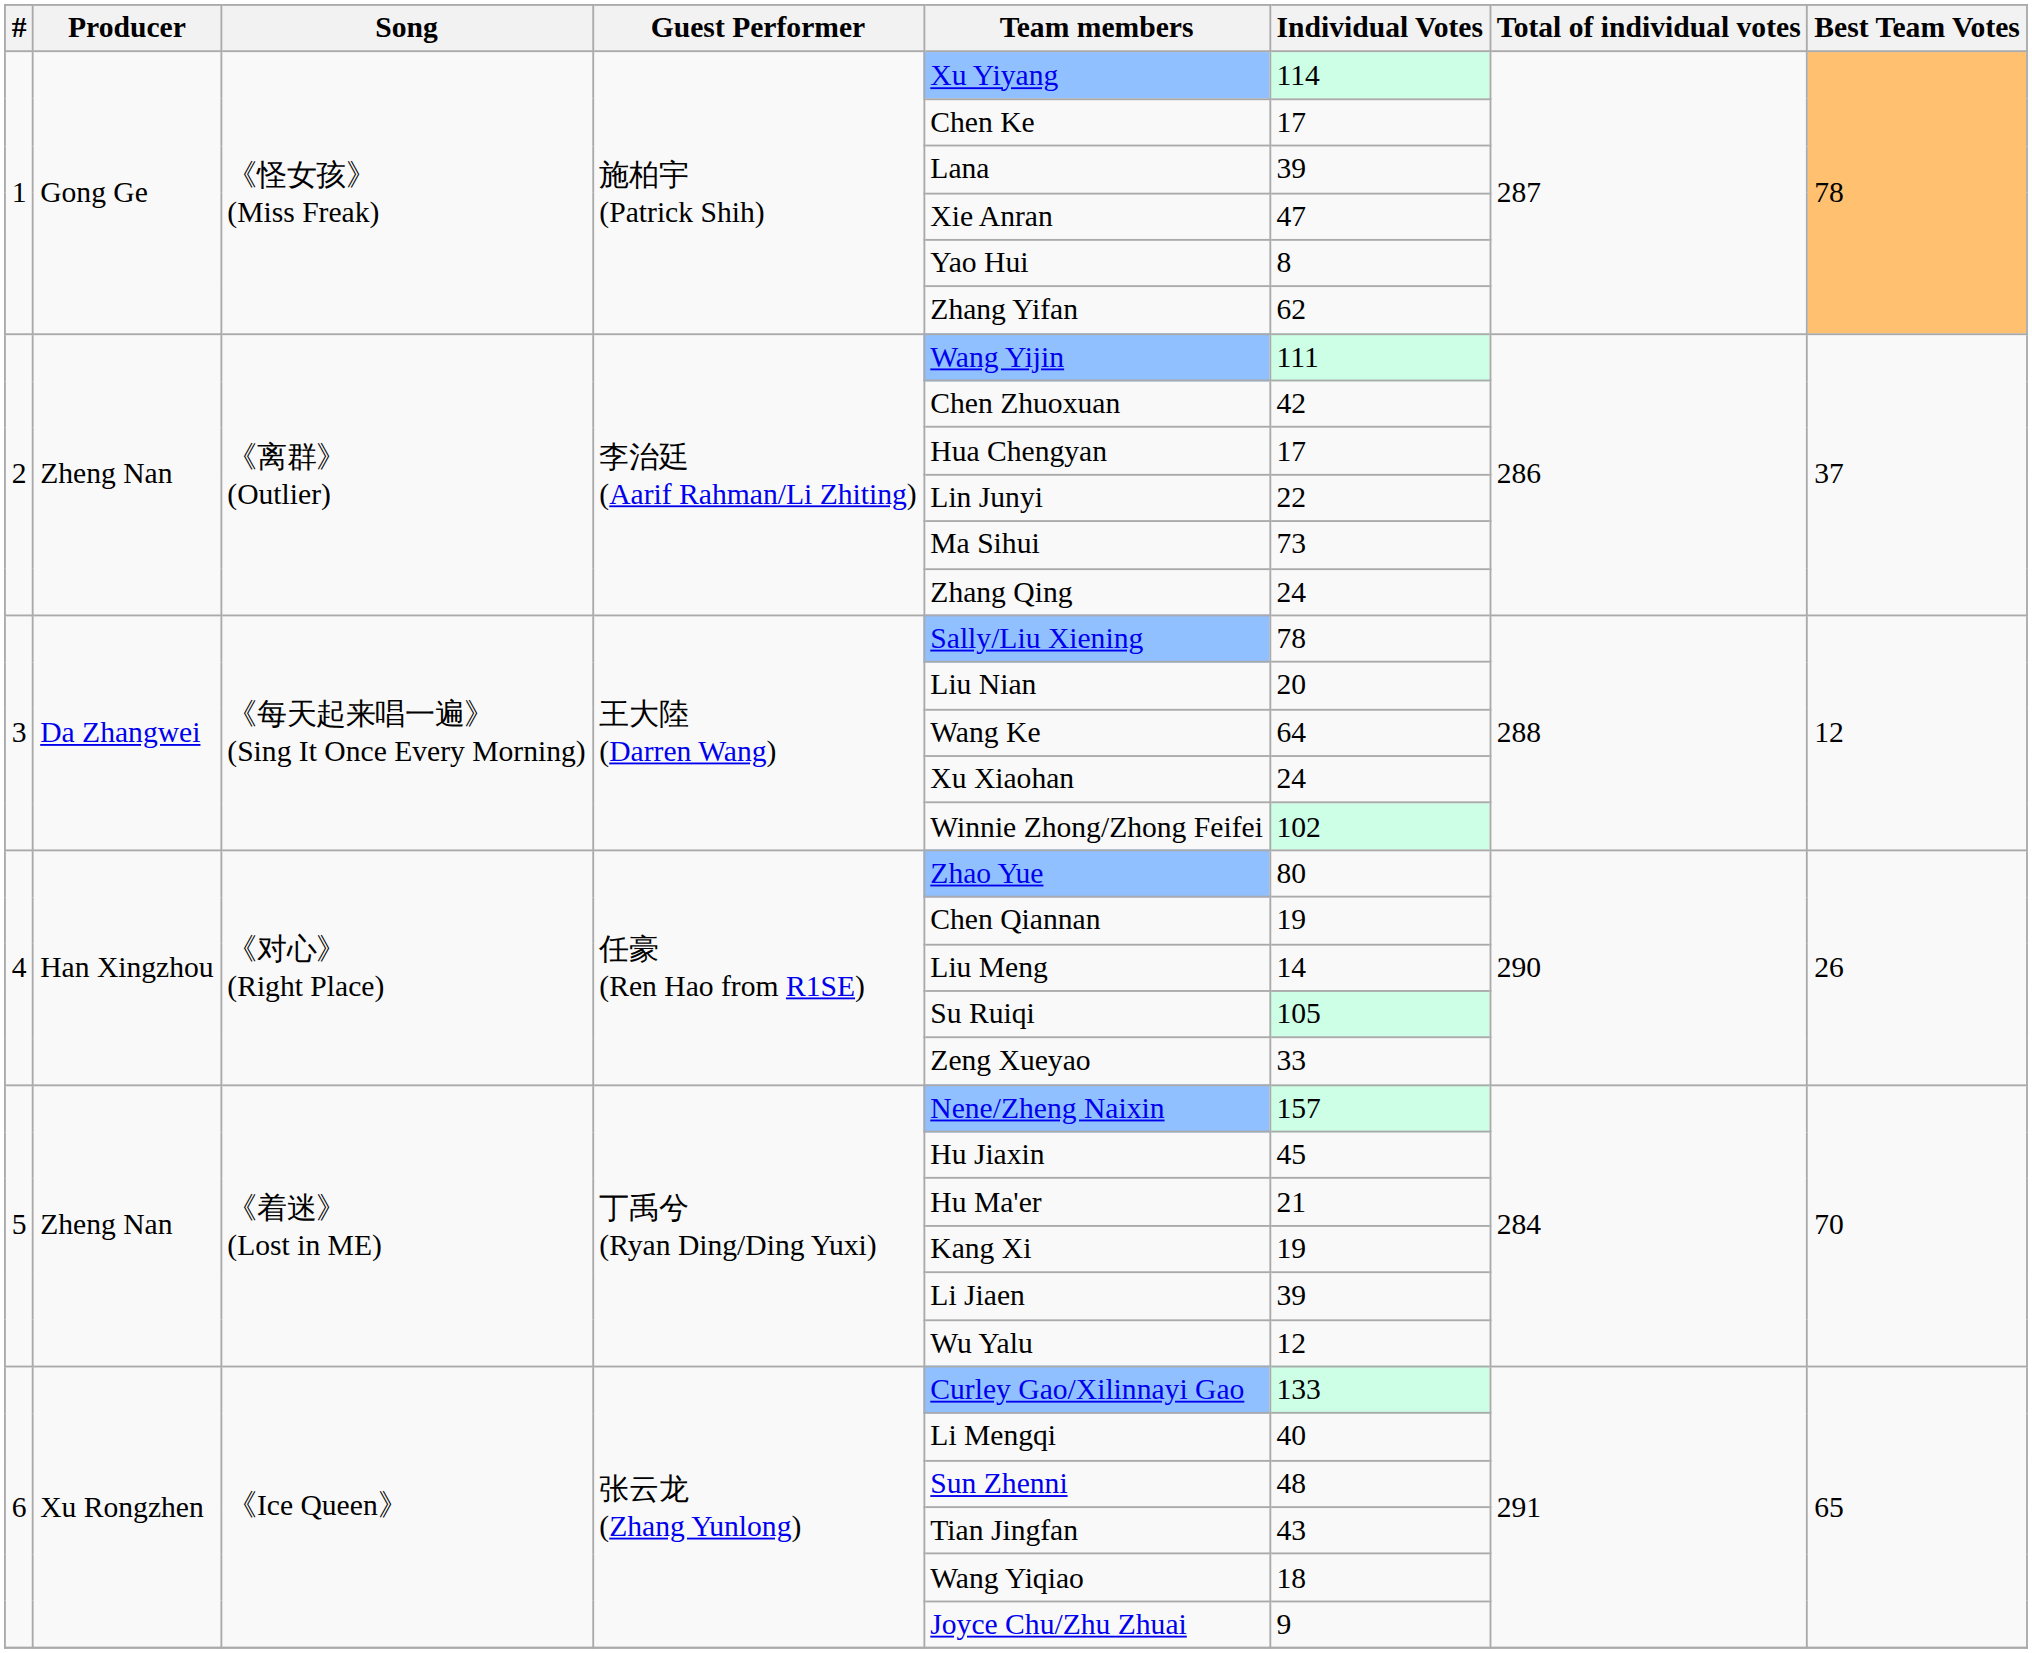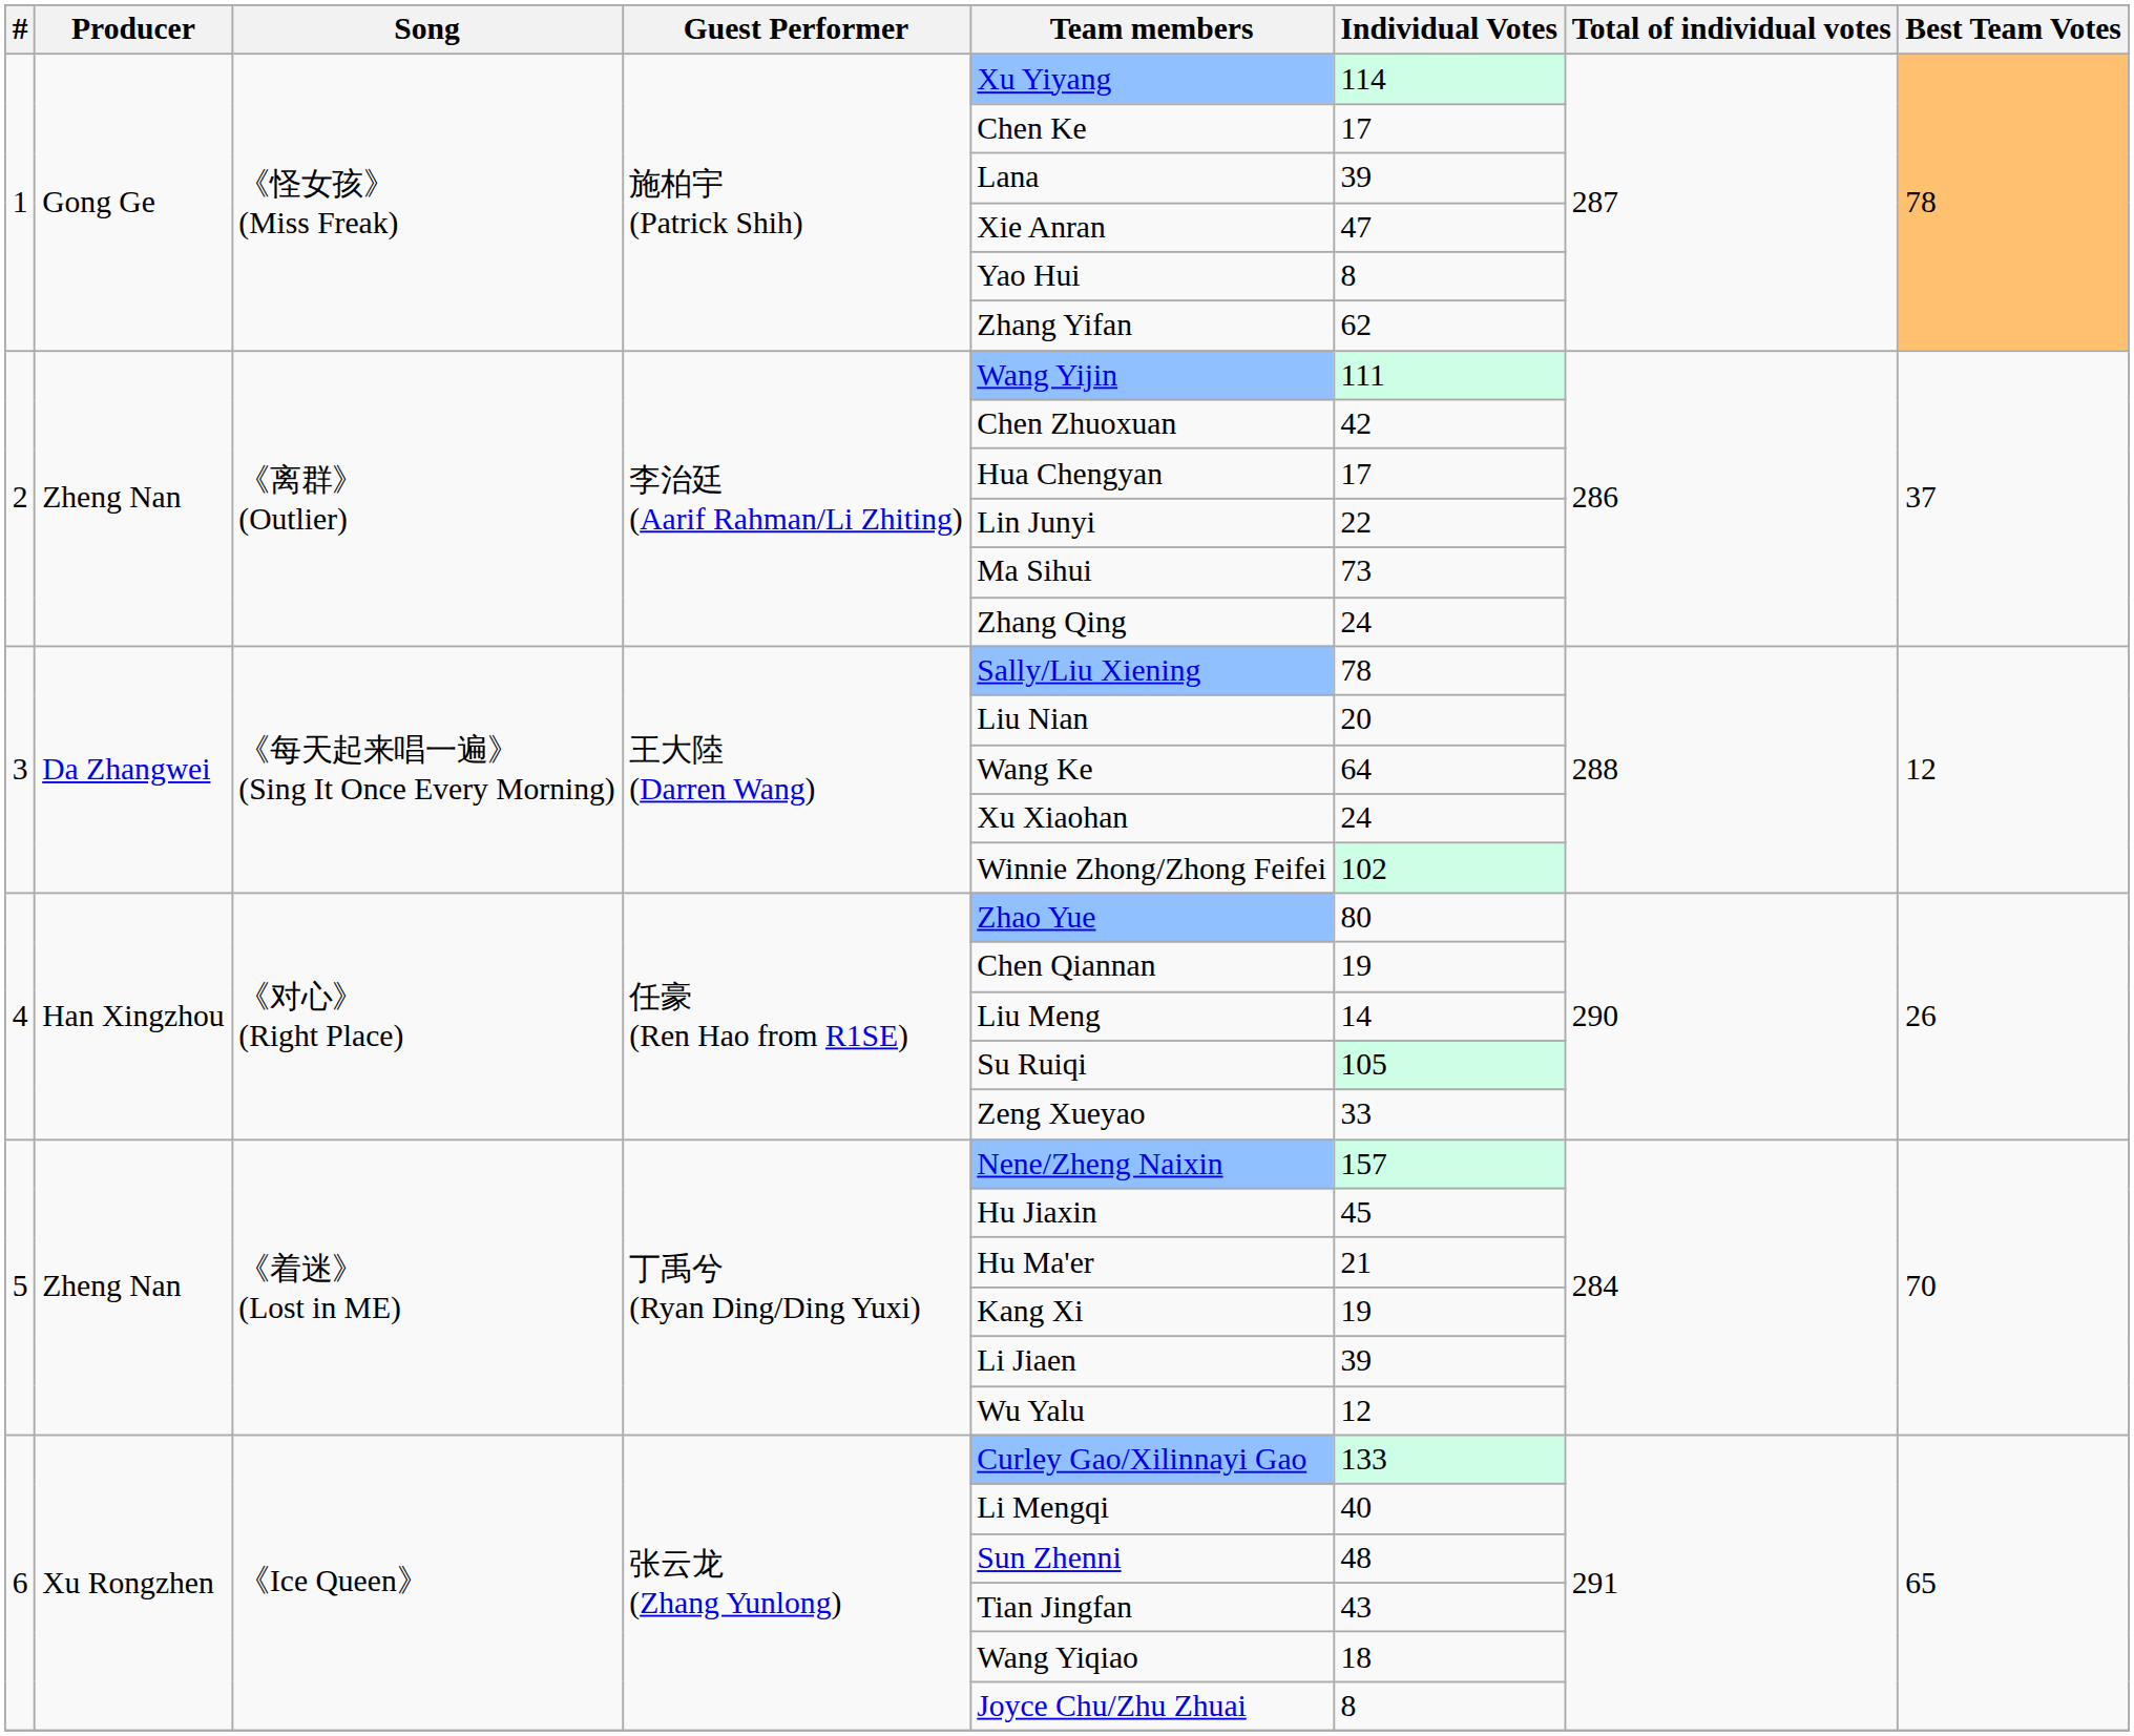row 35 | Individual Votes: 9 -> 8
